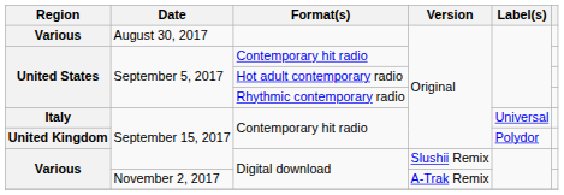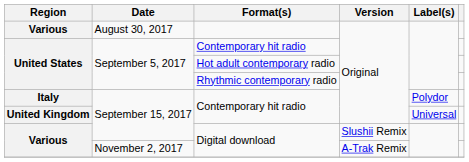Italy / Contemporary hit radio | Label(s): Universal -> Polydor
United Kingdom / Contemporary hit radio | Label(s): Polydor -> Universal
